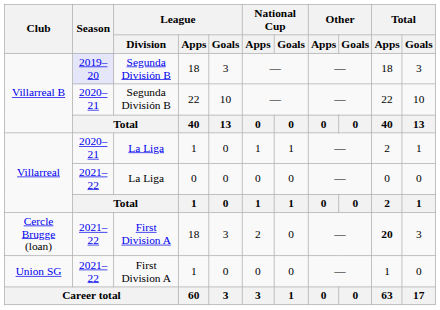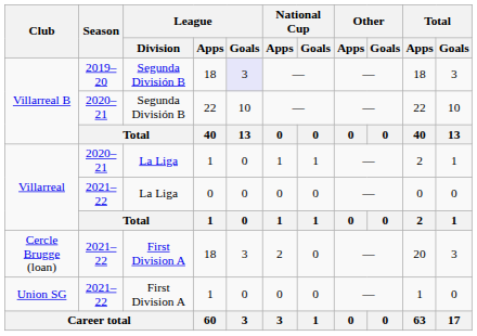Villarreal B / 18 | Season: lavender background -> no background
Villarreal B / 18 | League / Goals: no background -> lavender background
Cercle Brugge (loan) | Total / Apps: bold -> normal
